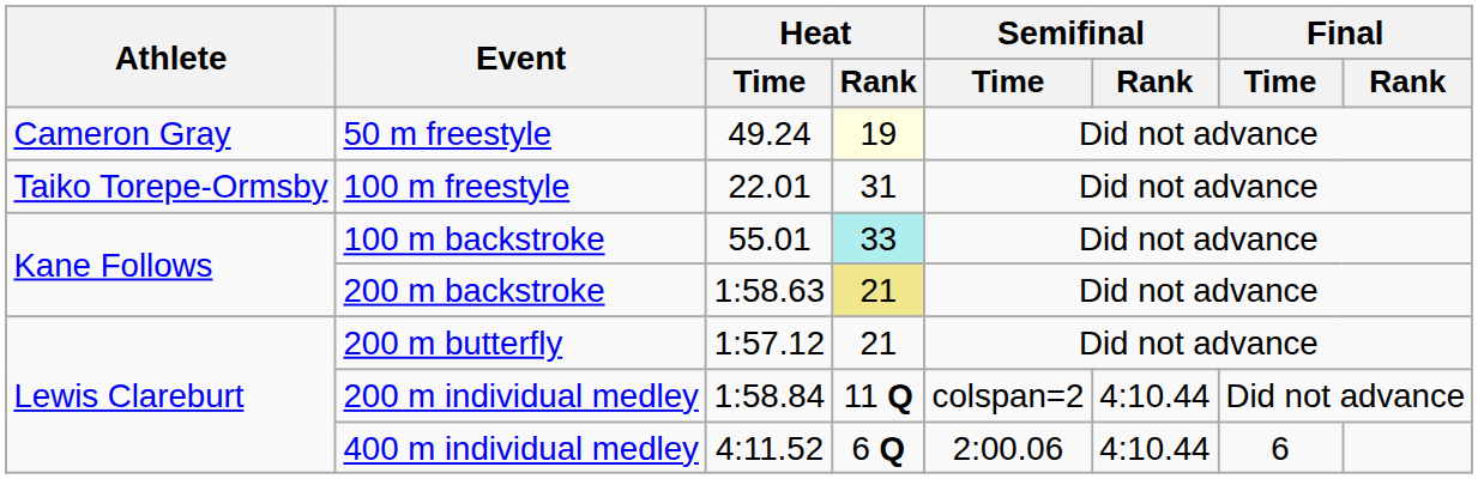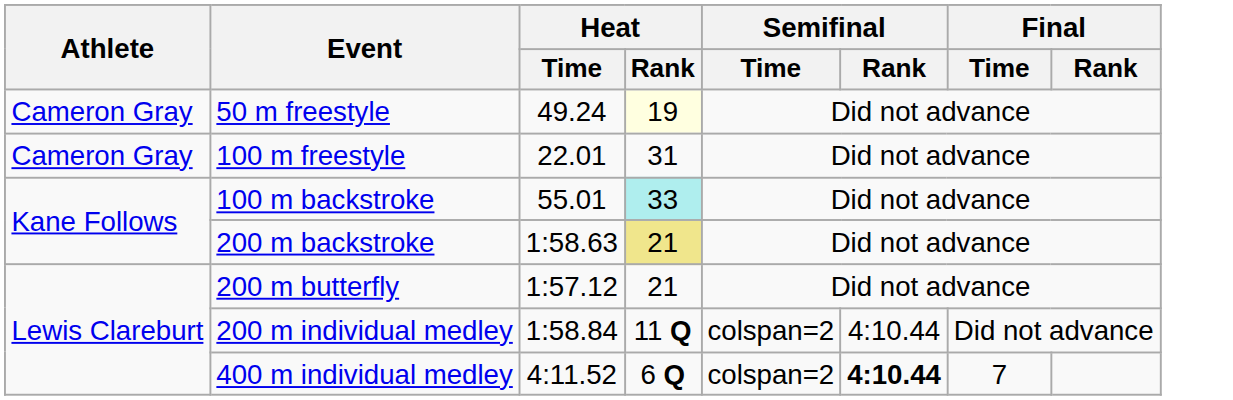100 m freestyle | Athlete: Taiko Torepe-Ormsby -> Cameron Gray
400 m individual medley | Semifinal / Time: 2:00.06 -> colspan=2
400 m individual medley | Semifinal / Rank: normal -> bold
400 m individual medley | Final / Time: 6 -> 7
